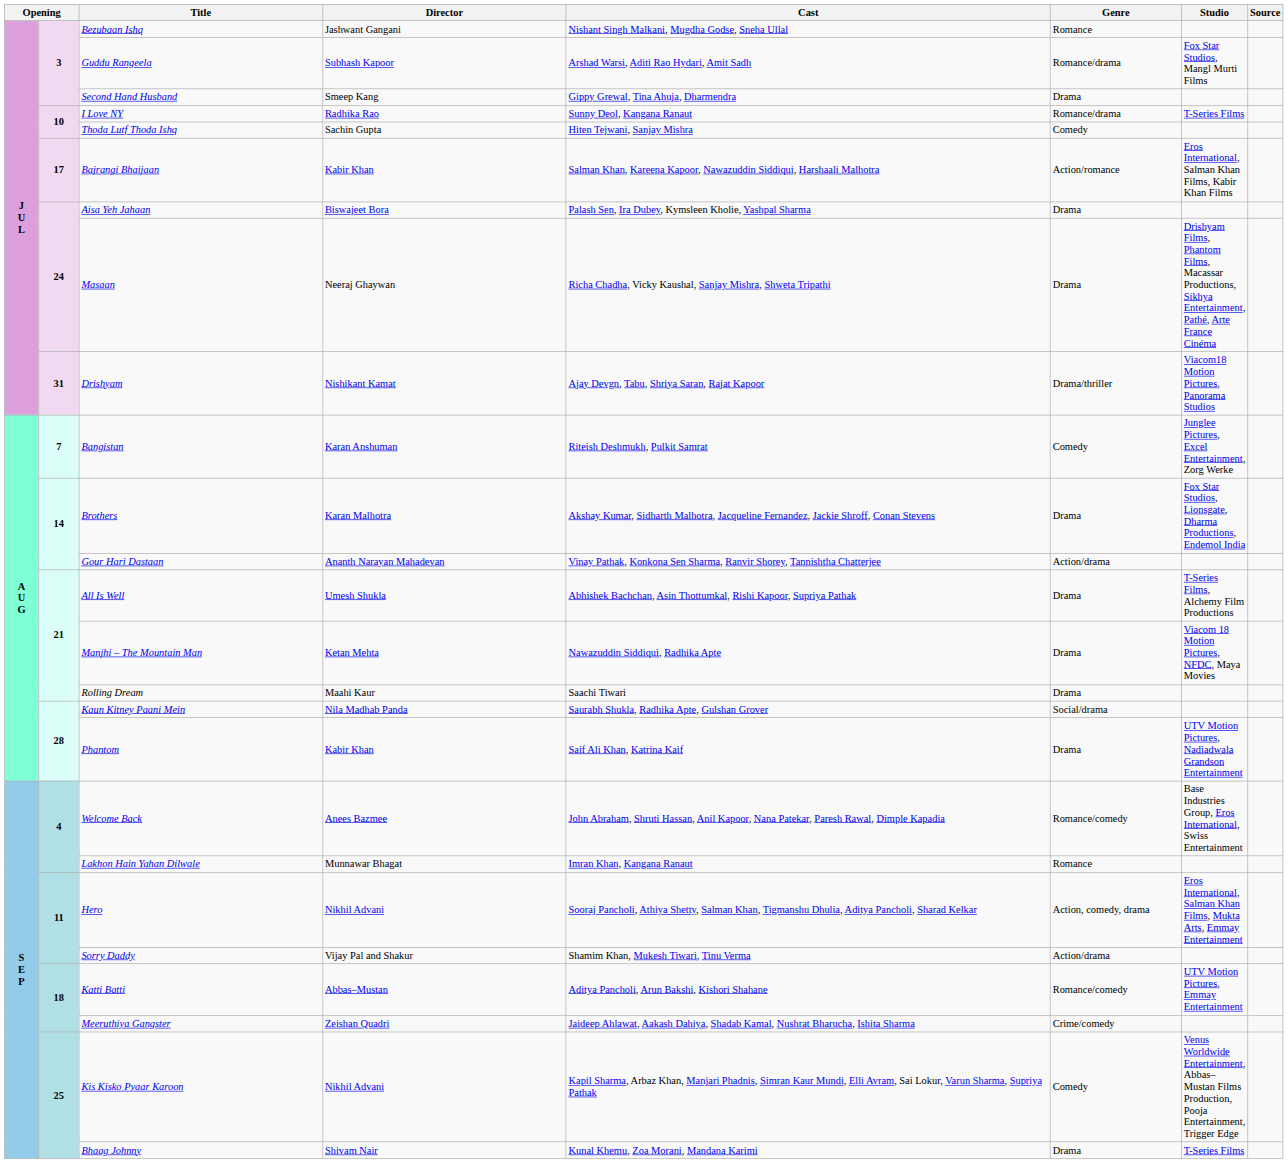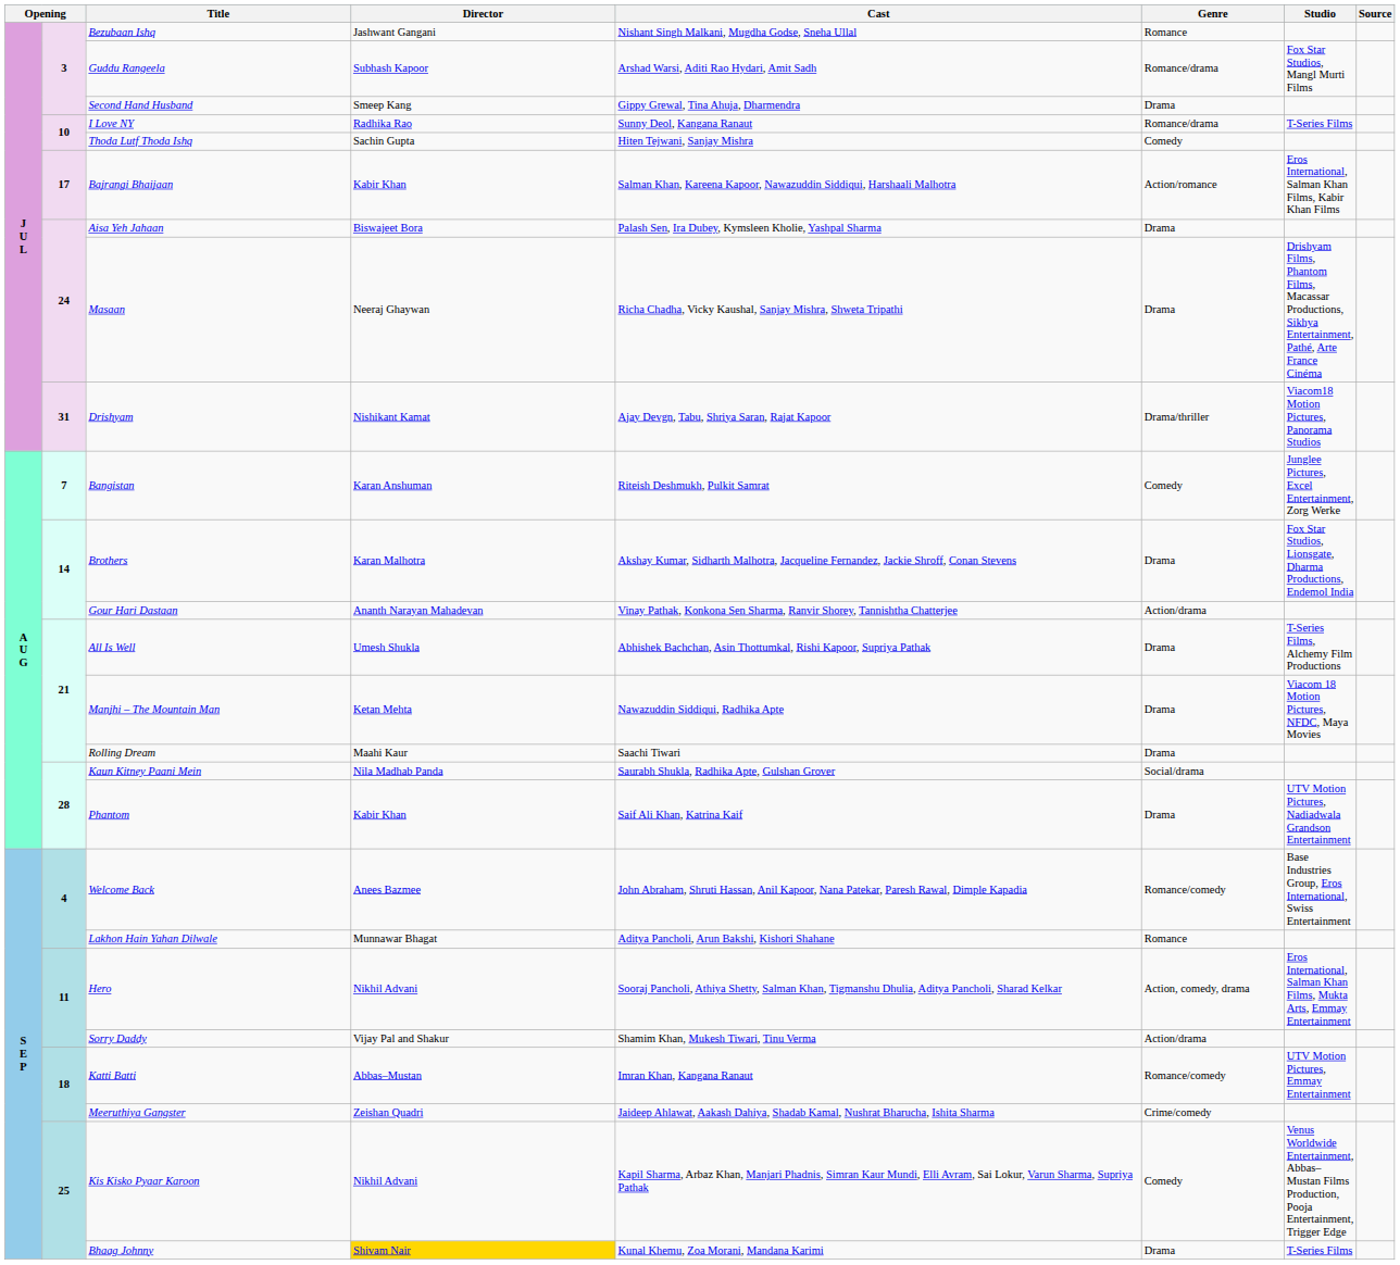Lakhon Hain Yahan Dilwale | Cast: Imran Khan, Kangana Ranaut -> Aditya Pancholi, Arun Bakshi, Kishori Shahane
Katti Batti | Cast: Aditya Pancholi, Arun Bakshi, Kishori Shahane -> Imran Khan, Kangana Ranaut
Bhaag Johnny | Director: no background -> gold background
